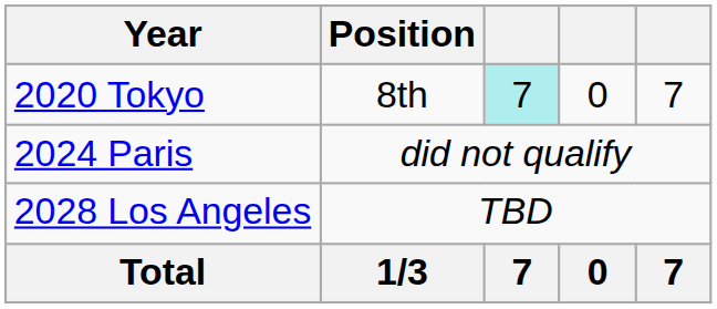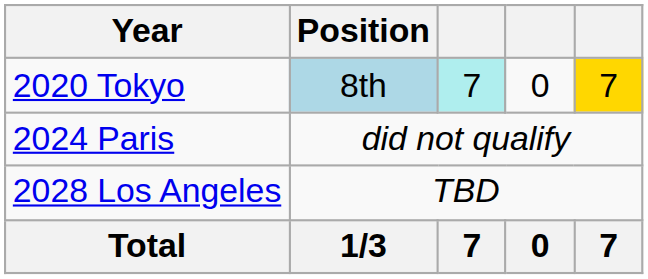2020 Tokyo | Position: no background -> lightblue background
2020 Tokyo | column 5: no background -> gold background
